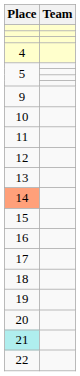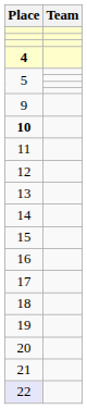row 5 | Place: normal -> bold
row 11 | Place: normal -> bold
row 15 | Place: lightsalmon background -> no background
row 22 | Place: paleturquoise background -> no background
row 23 | Place: no background -> lavender background
